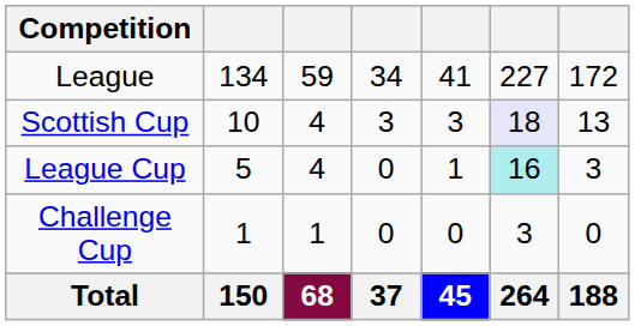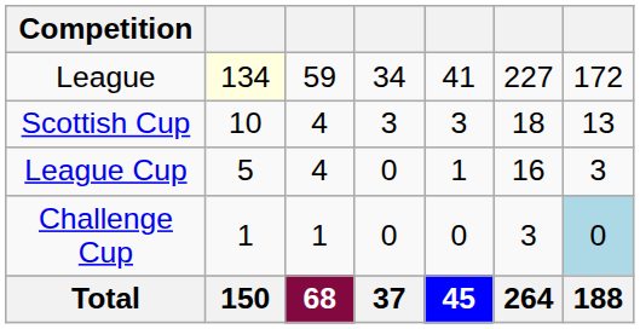League | column 2: no background -> lightyellow background
Scottish Cup | column 6: lavender background -> no background
League Cup | column 6: paleturquoise background -> no background
Challenge Cup | column 7: no background -> lightblue background
